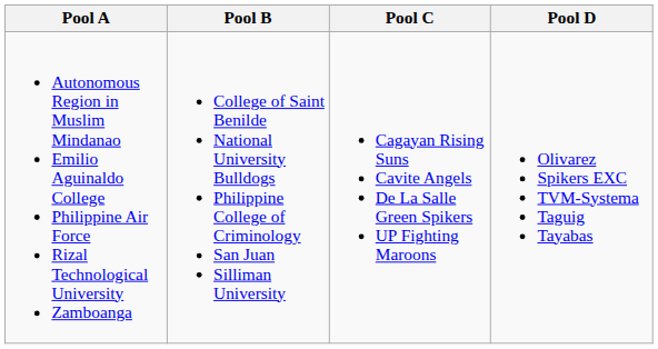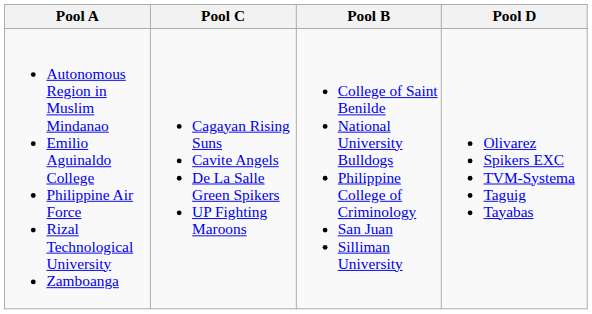columns swapped: Pool B <-> Pool C
